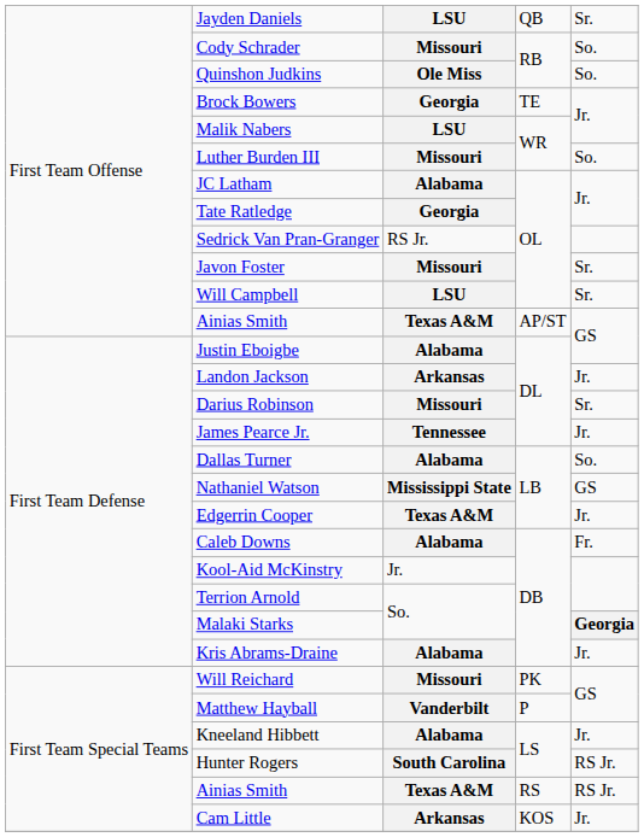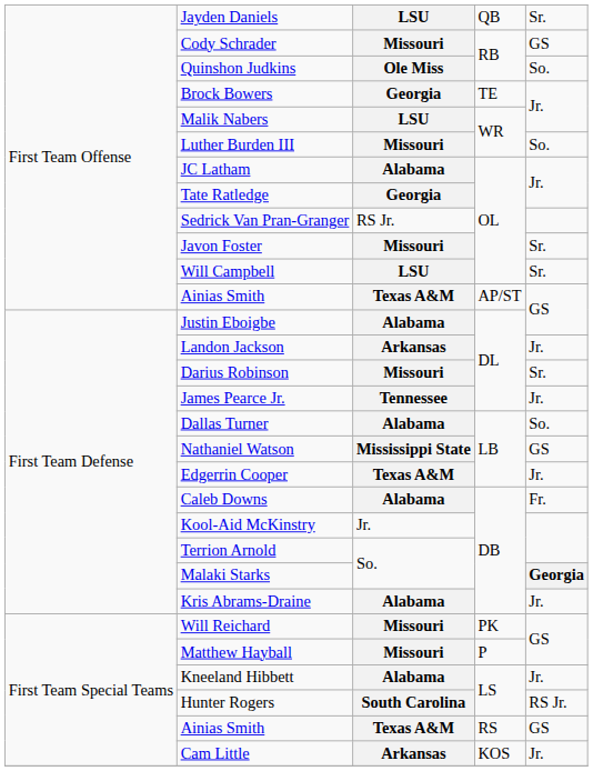Cody Schrader | column 5: So. -> GS
Matthew Hayball | column 3: Vanderbilt -> Missouri
Ainias Smith / RS | column 5: RS Jr. -> GS
